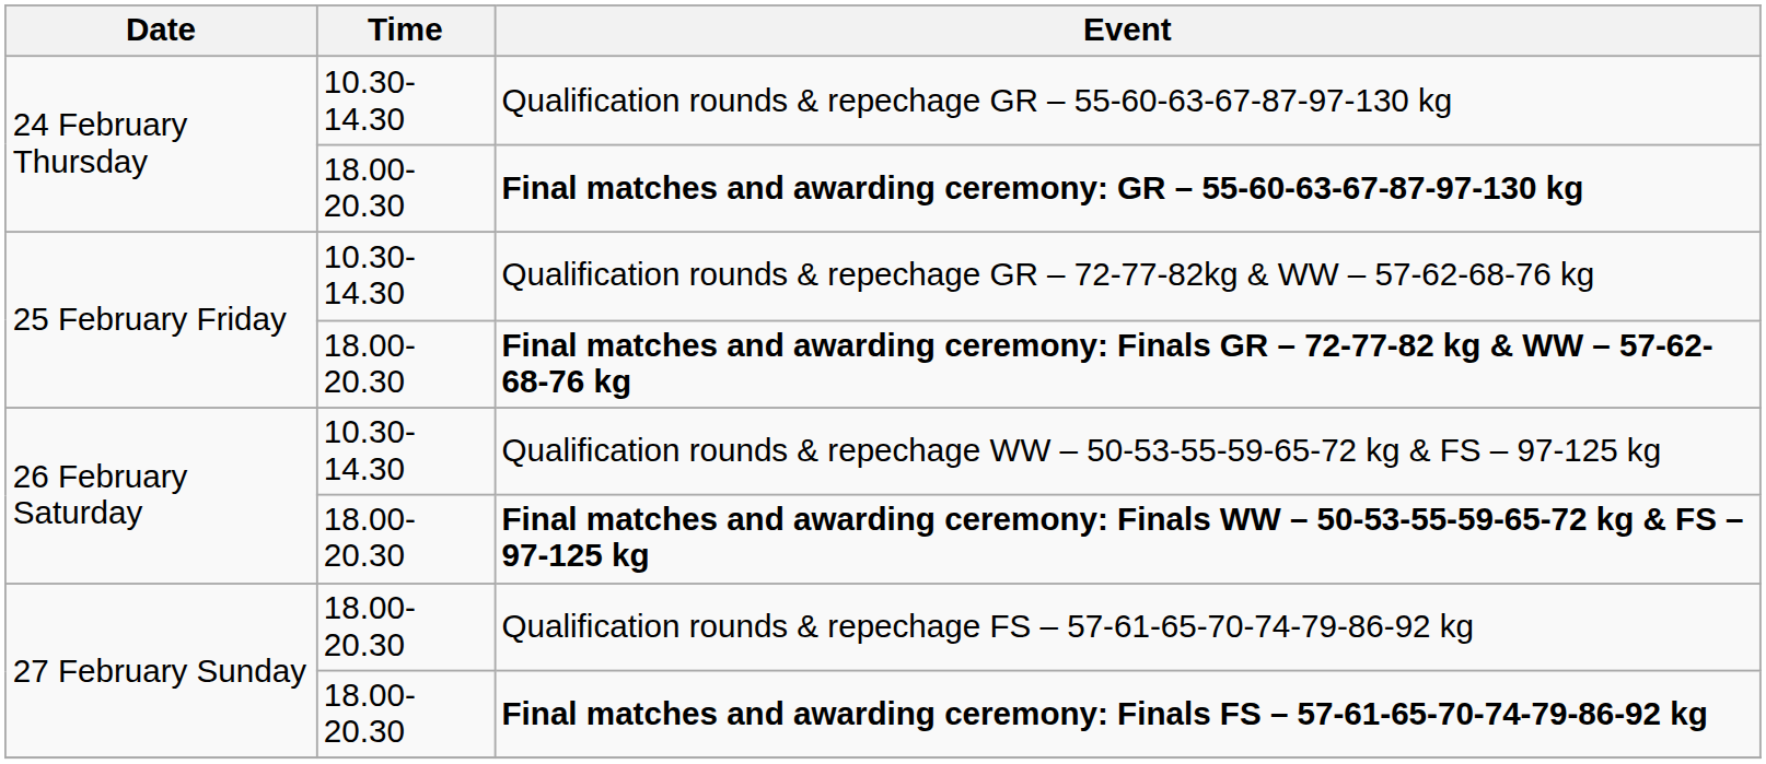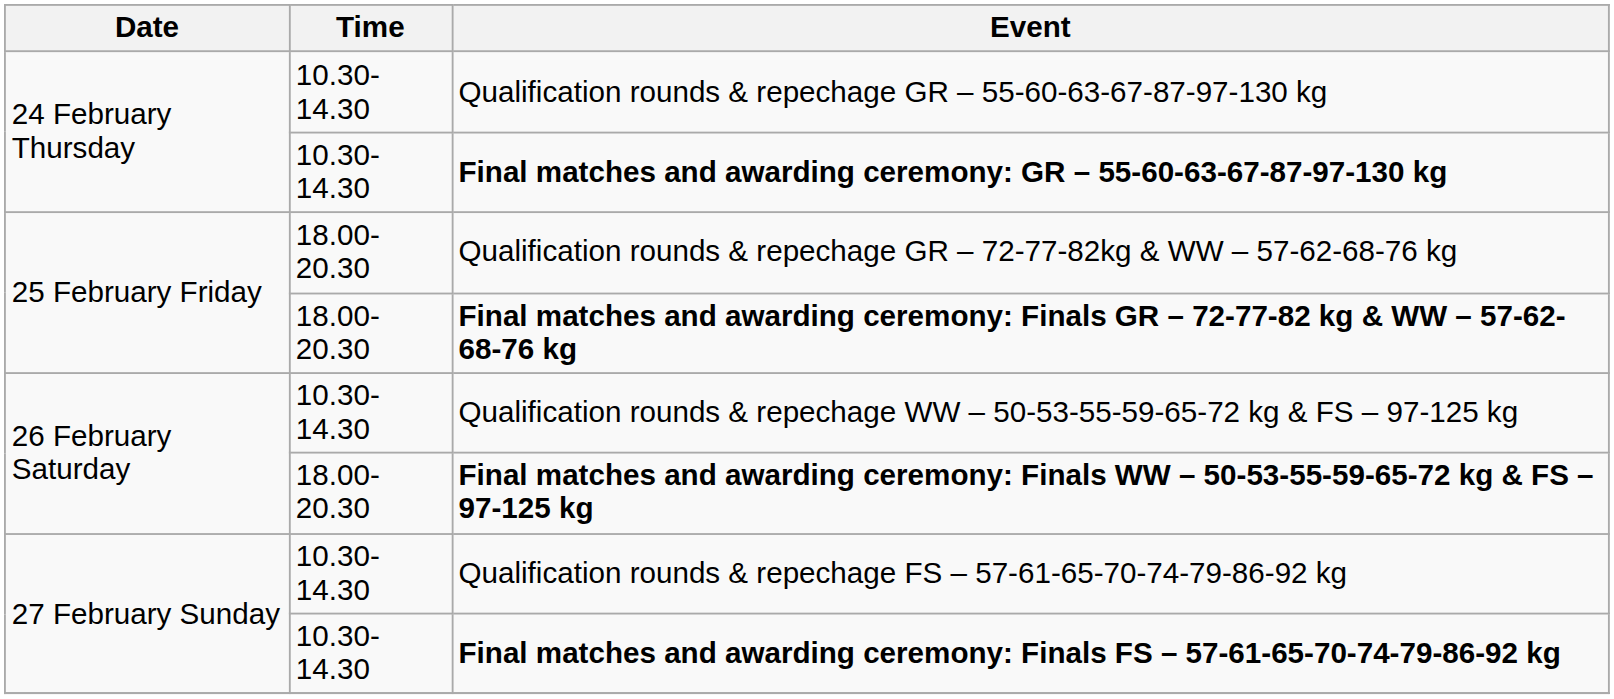row 3 | Time: 18.00-20.30 -> 10.30-14.30
row 4 | Time: 10.30-14.30 -> 18.00-20.30
row 8 | Time: 18.00-20.30 -> 10.30-14.30
row 9 | Time: 18.00-20.30 -> 10.30-14.30
